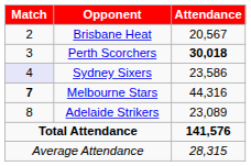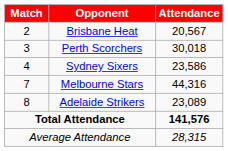Perth Scorchers | Attendance: bold -> normal
Sydney Sixers | Match: lavender background -> no background
Melbourne Stars | Match: bold -> normal
